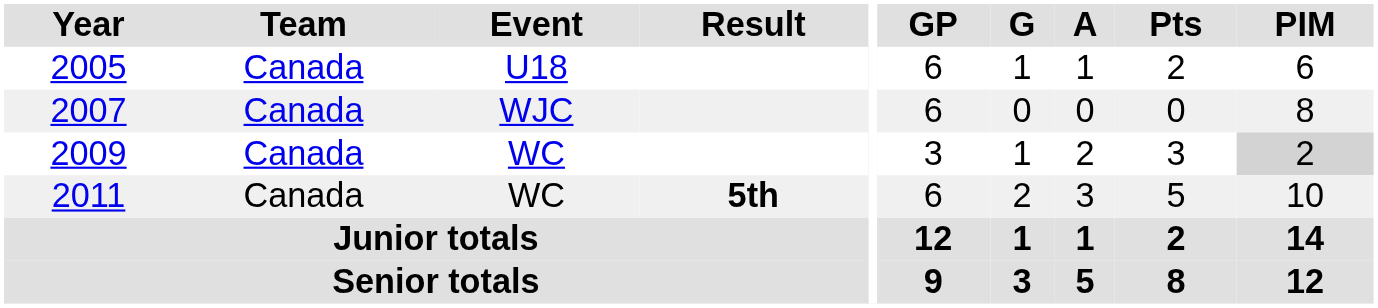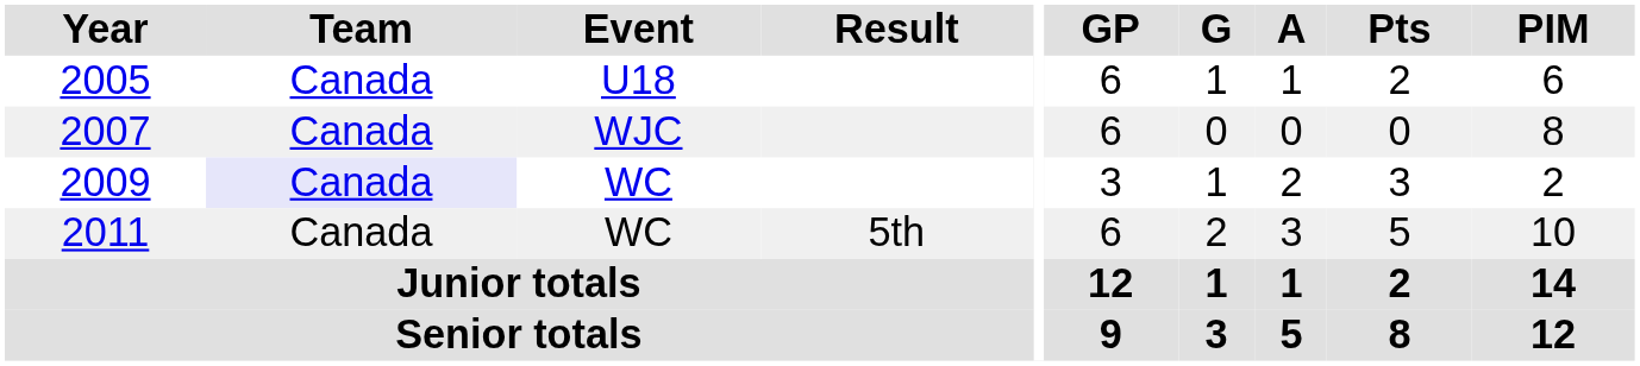2009 | Team: no background -> lavender background
2009 | PIM: lightgrey background -> no background
2011 | Result: bold -> normal
